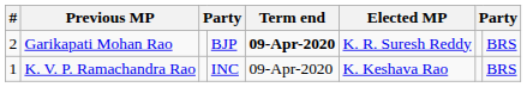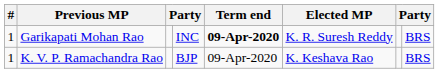Garikapati Mohan Rao | #: 2 -> 1
Garikapati Mohan Rao | column 4: BJP -> INC
K. V. P. Ramachandra Rao | column 4: INC -> BJP
